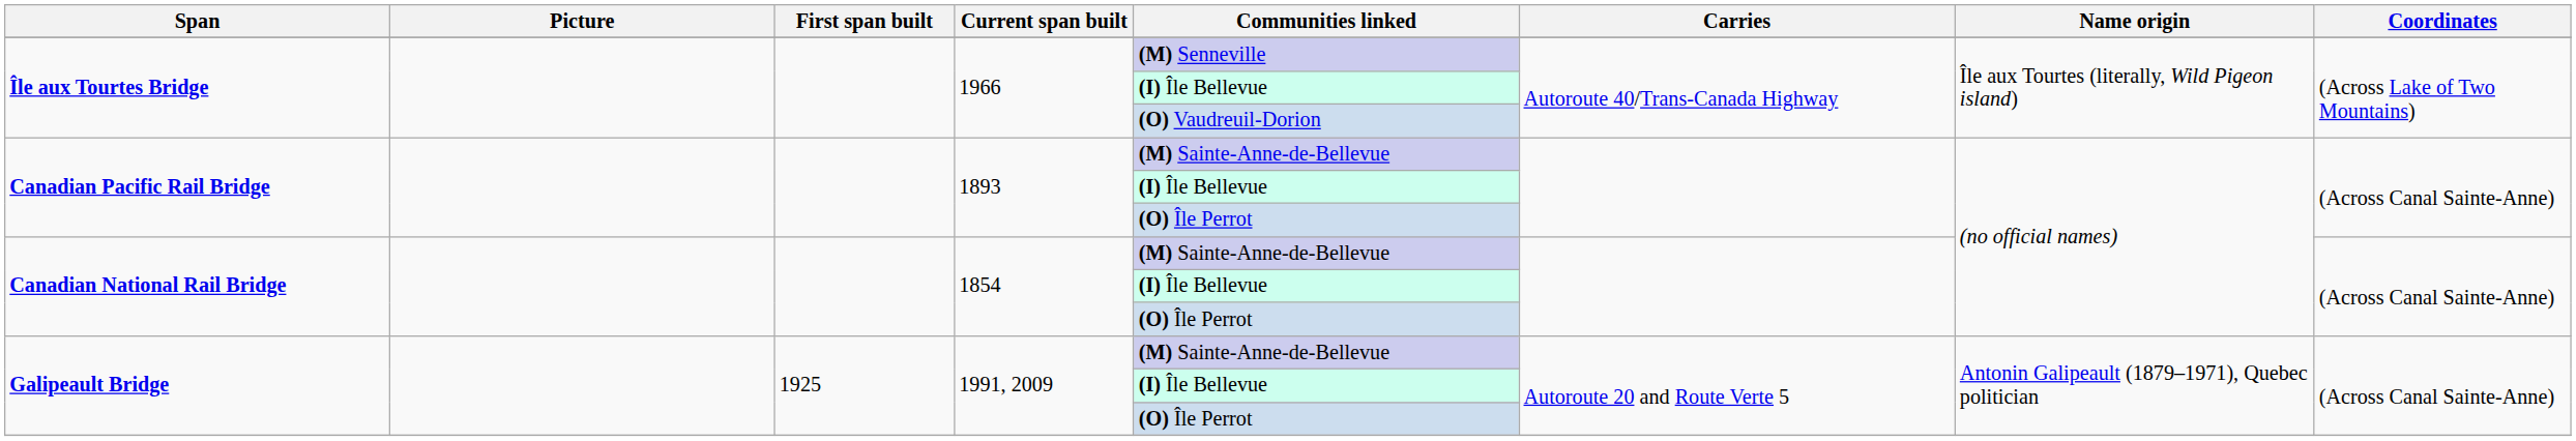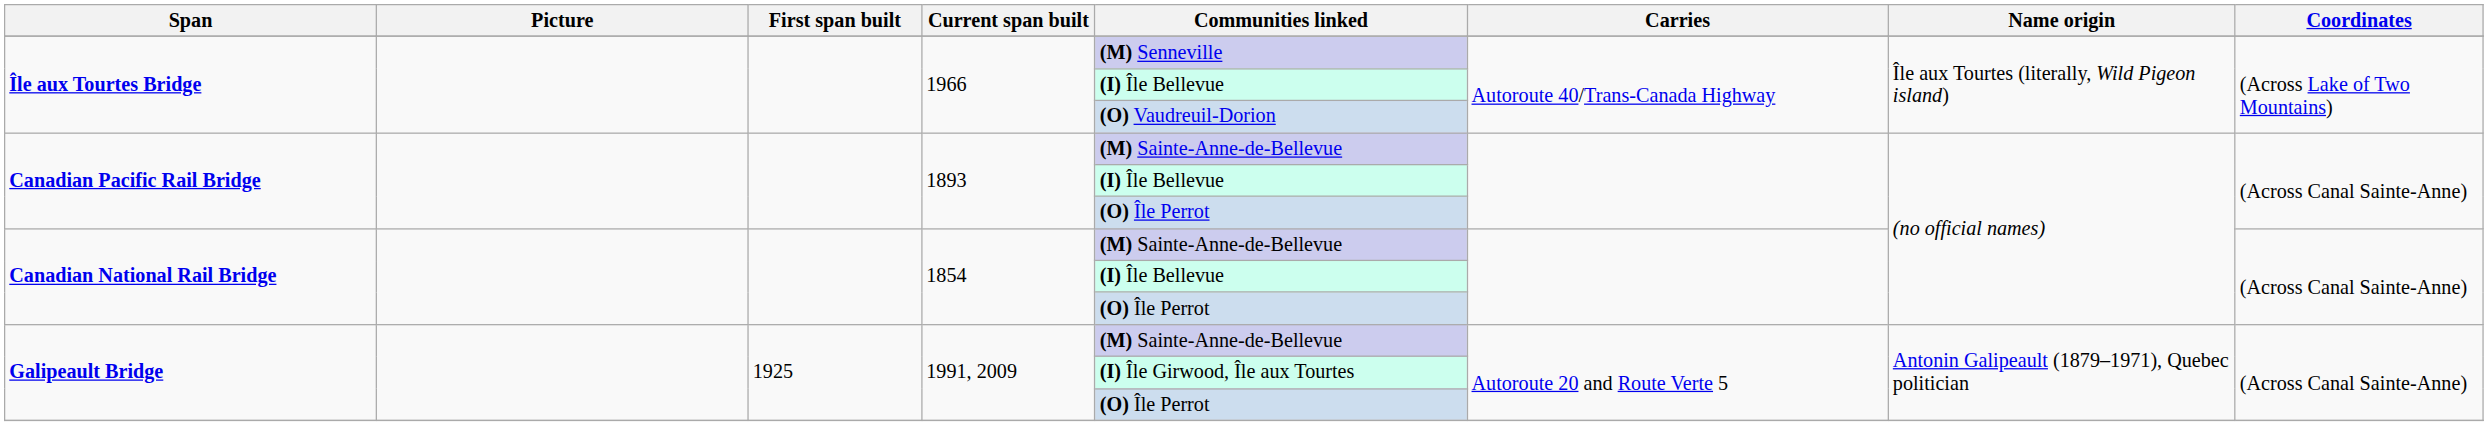row 12 | Communities linked: (I) Île Bellevue -> (I) Île Girwood, Île aux Tourtes
